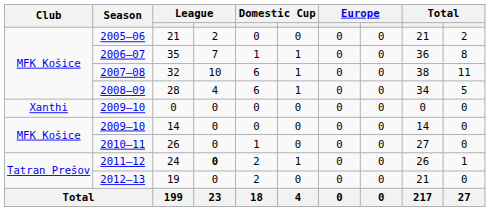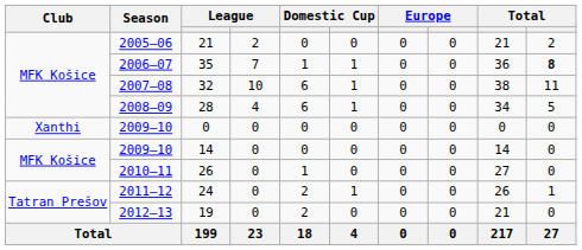35 | column 10: normal -> bold
24 | column 4: bold -> normal
